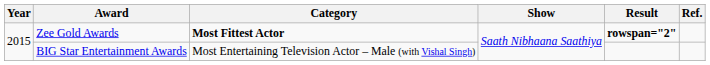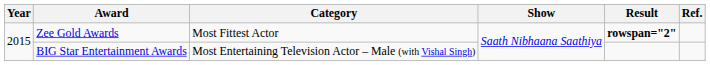Zee Gold Awards | Category: bold -> normal
